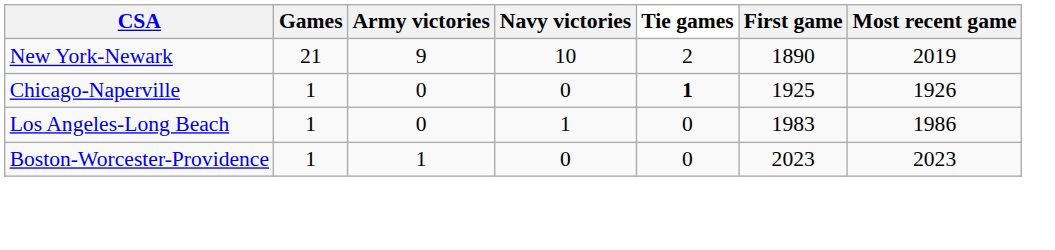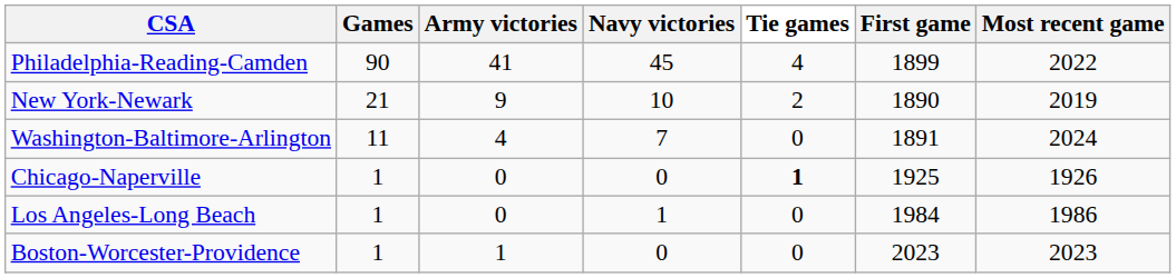+ row: Philadelphia-Reading-Camden | 90 | 41 | 45 | 4 | 1899 | 2022
+ row: Washington-Baltimore-Arlington | 11 | 4 | 7 | 0 | 1891 | 2024
Los Angeles-Long Beach | First game: 1983 -> 1984
